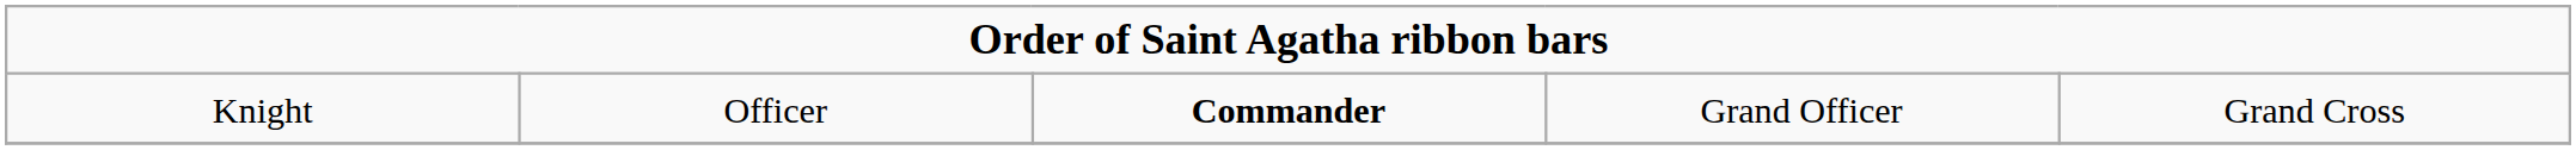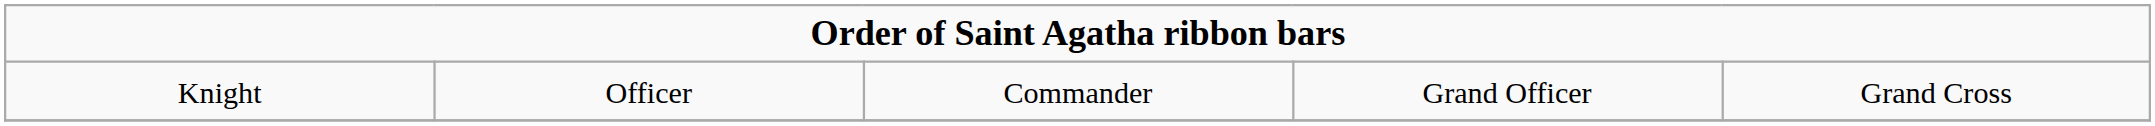Knight | column 3: bold -> normal
